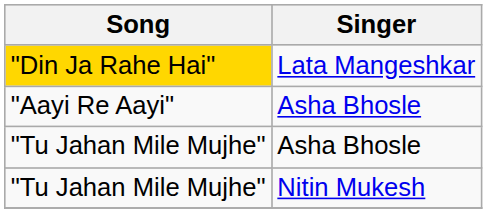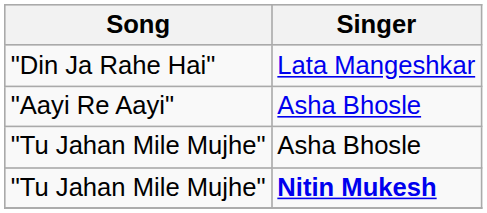row 2 | Song: gold background -> no background
row 5 | Singer: normal -> bold
